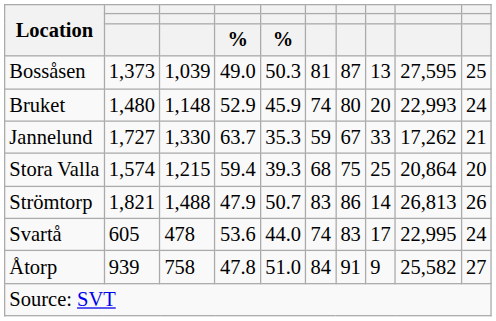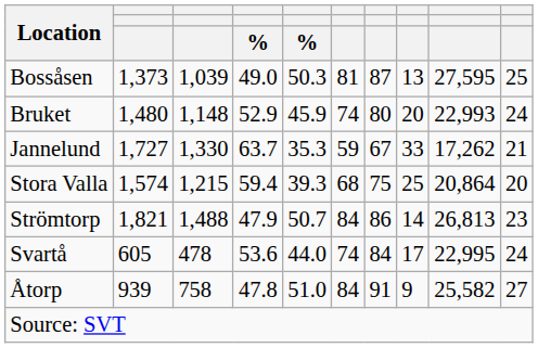Strömtorp | column 6: 83 -> 84
Strömtorp | column 10: 26 -> 23
Svartå | column 7: 83 -> 84
